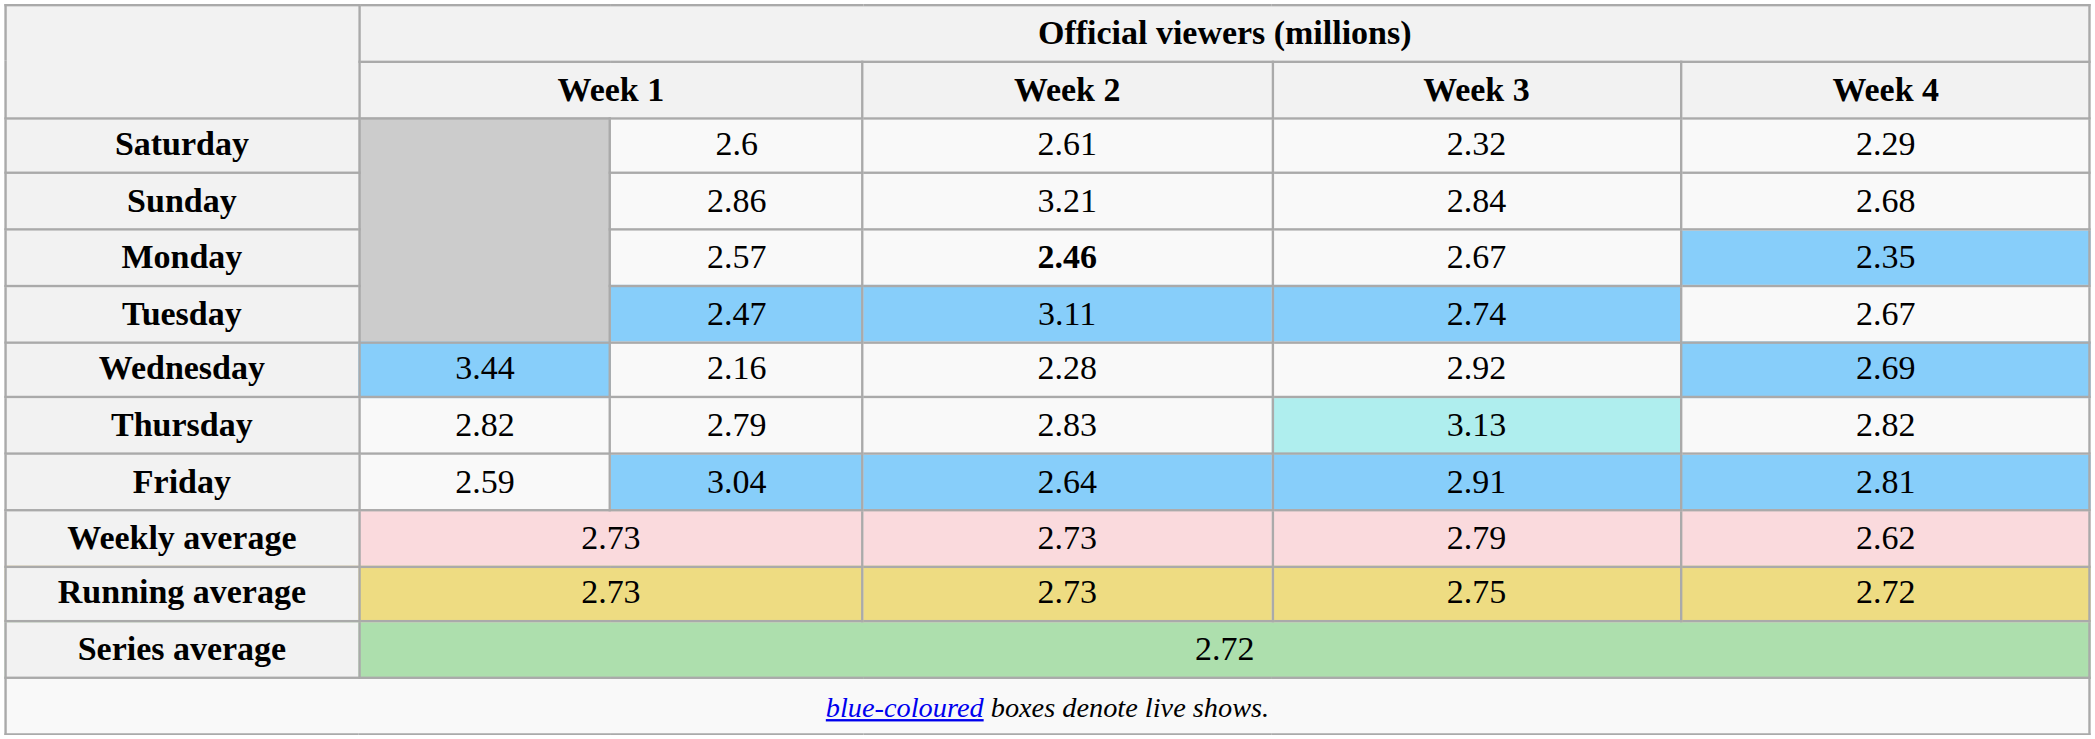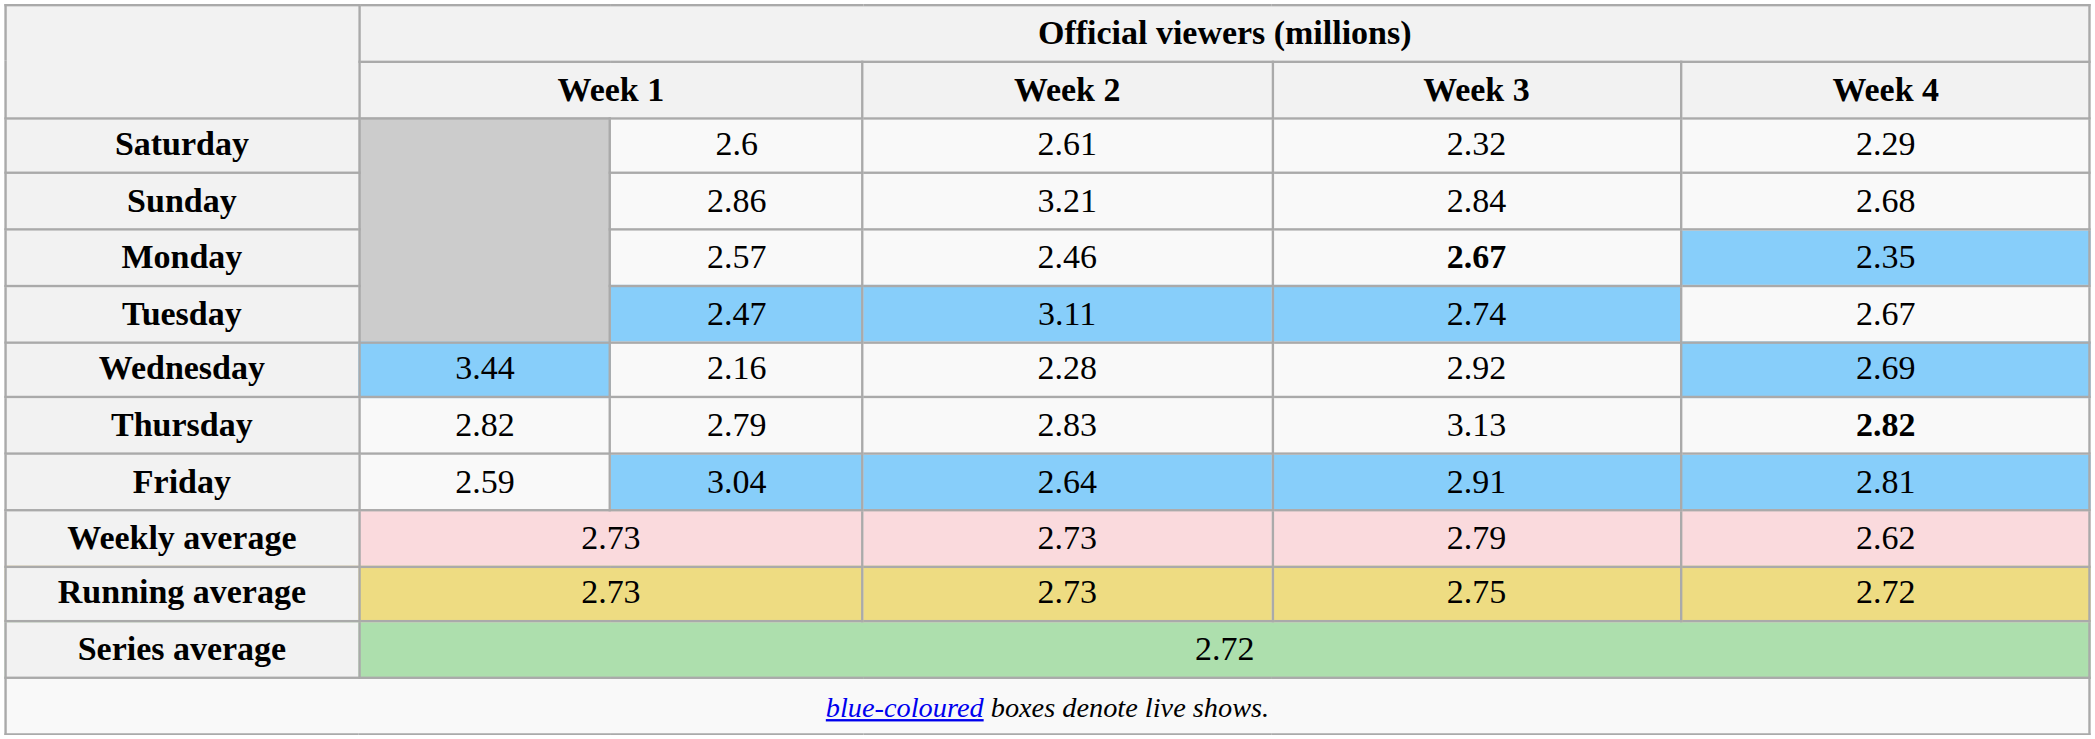Monday | Official viewers (millions) / Week 2: bold -> normal
Monday | Official viewers (millions) / Week 3: normal -> bold
Thursday | Official viewers (millions) / Week 3: paleturquoise background -> no background
Thursday | Official viewers (millions) / Week 4: normal -> bold
